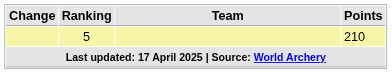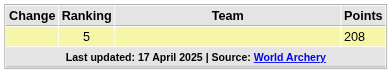row 2 | Points: 210 -> 208
